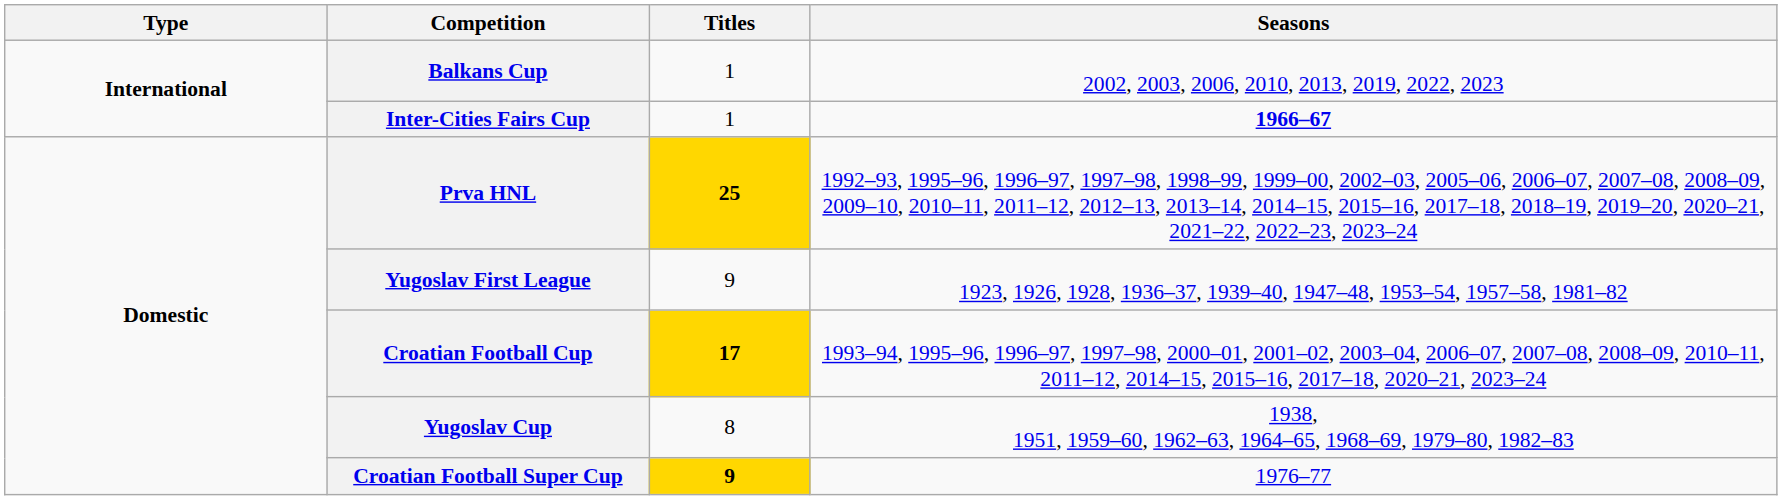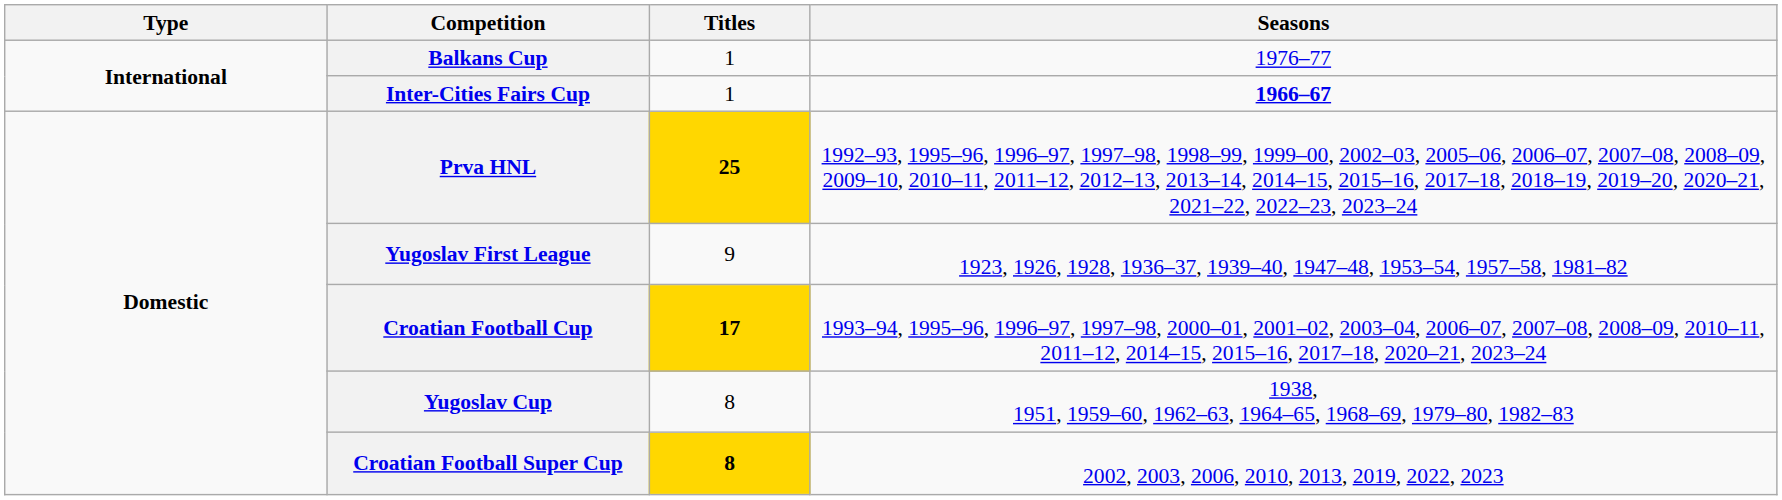Balkans Cup | Seasons: 2002, 2003, 2006, 2010, 2013, 2019, 2022, 2023 -> 1976–77
Croatian Football Super Cup | Titles: 9 -> 8
Croatian Football Super Cup | Seasons: 1976–77 -> 2002, 2003, 2006, 2010, 2013, 2019, 2022, 2023
